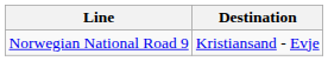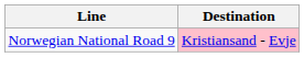Norwegian National Road 9 | Destination: no background -> pink background
